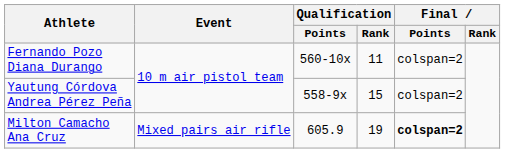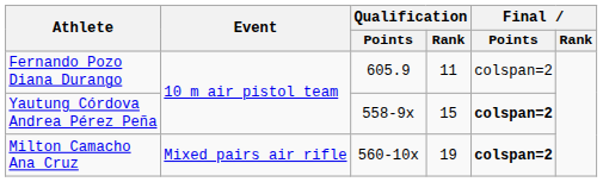Fernando Pozo Diana Durango | Qualification / Points: 560-10x -> 605.9
Yautung Córdova Andrea Pérez Peña | Final / Points: normal -> bold
Milton Camacho Ana Cruz | Qualification / Points: 605.9 -> 560-10x
